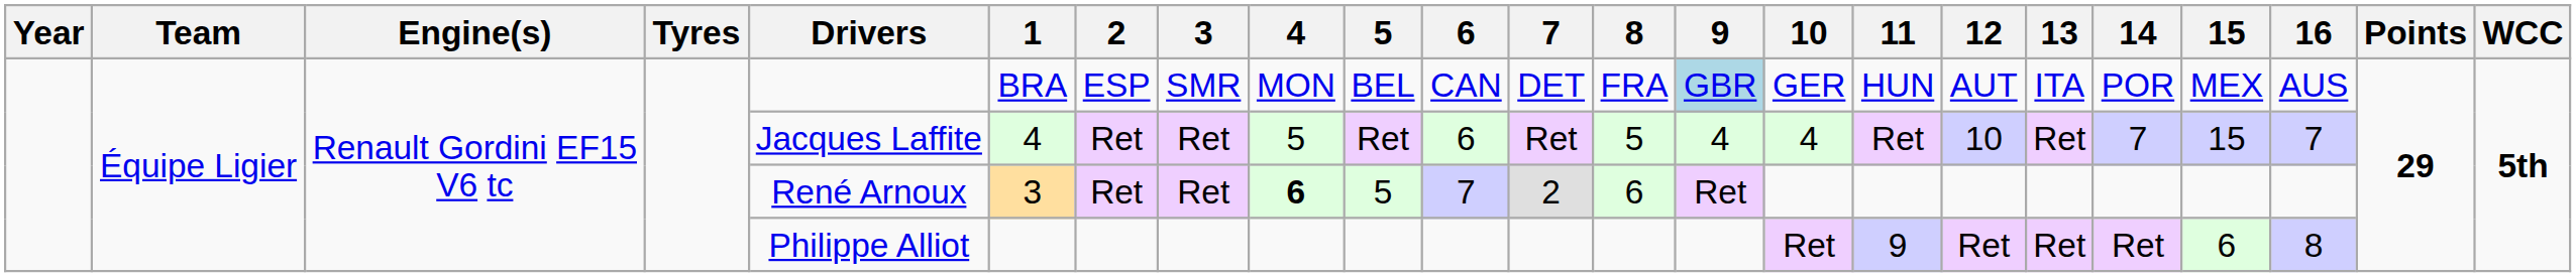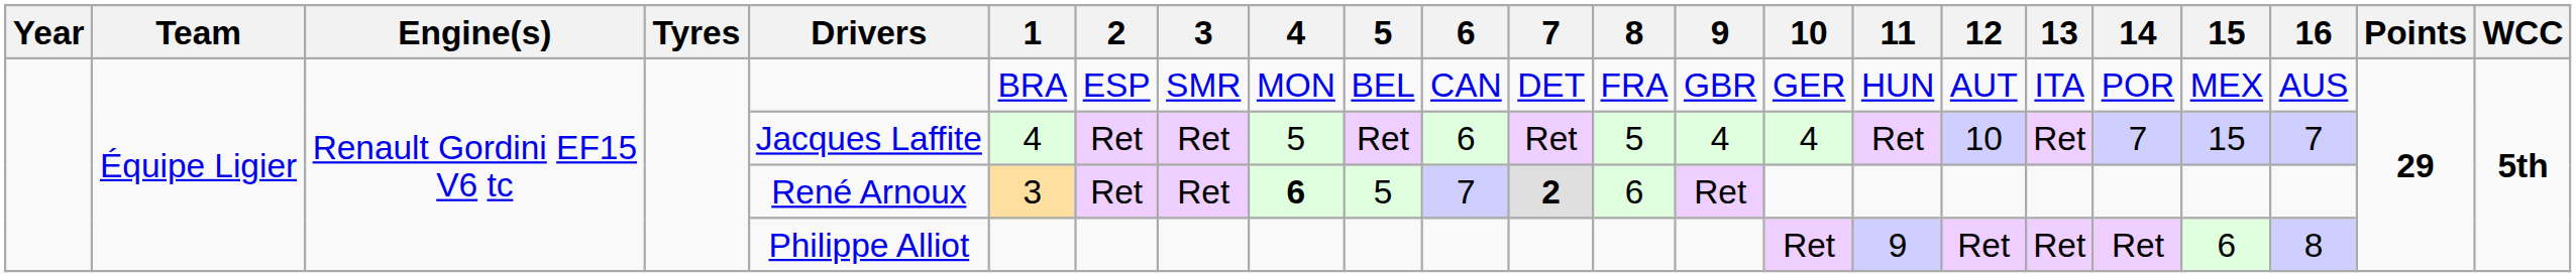row 2 | 9: lightblue background -> no background
row 4 | 7: normal -> bold
